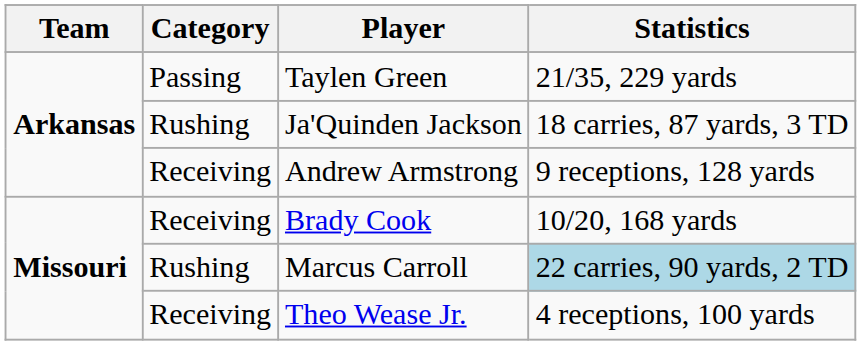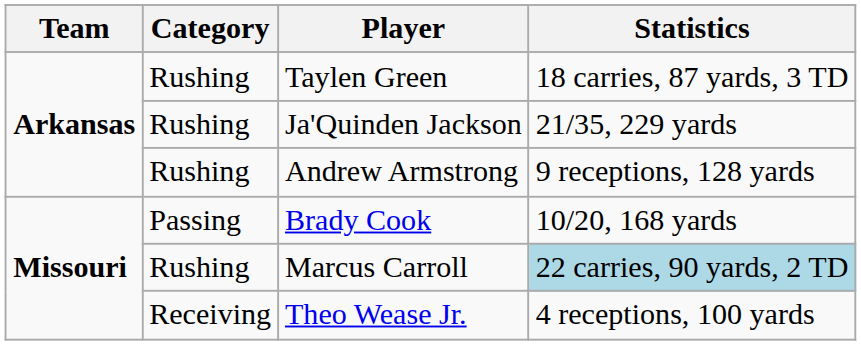Taylen Green | Category: Passing -> Rushing
Taylen Green | Statistics: 21/35, 229 yards -> 18 carries, 87 yards, 3 TD
Ja'Quinden Jackson | Statistics: 18 carries, 87 yards, 3 TD -> 21/35, 229 yards
Andrew Armstrong | Category: Receiving -> Rushing
Brady Cook | Category: Receiving -> Passing
